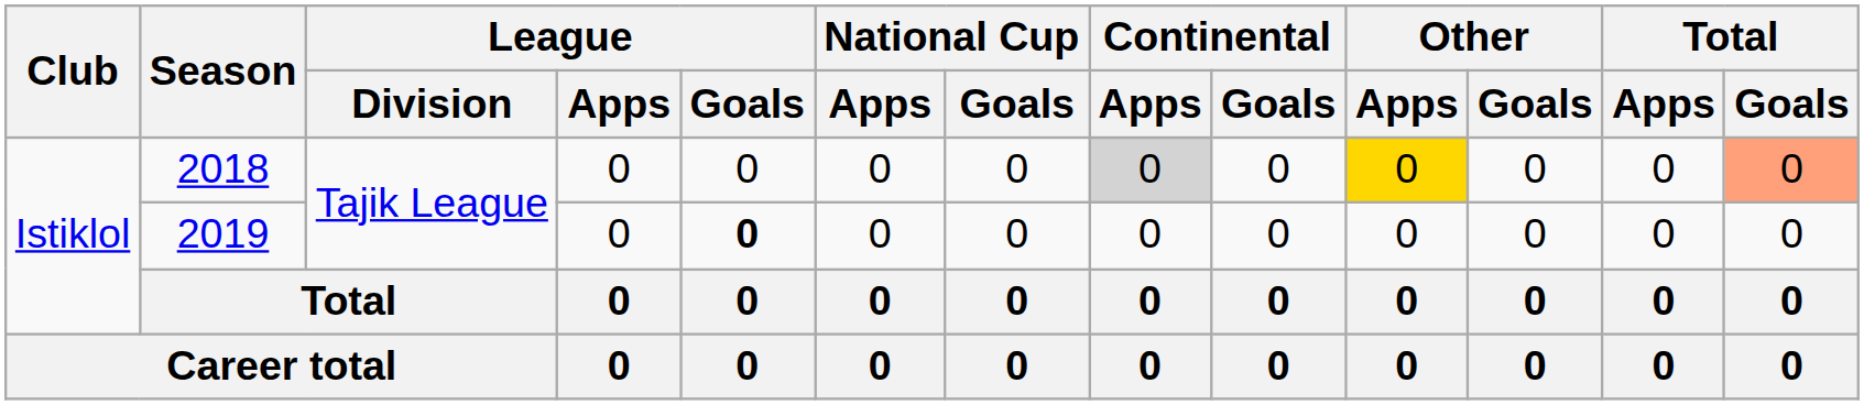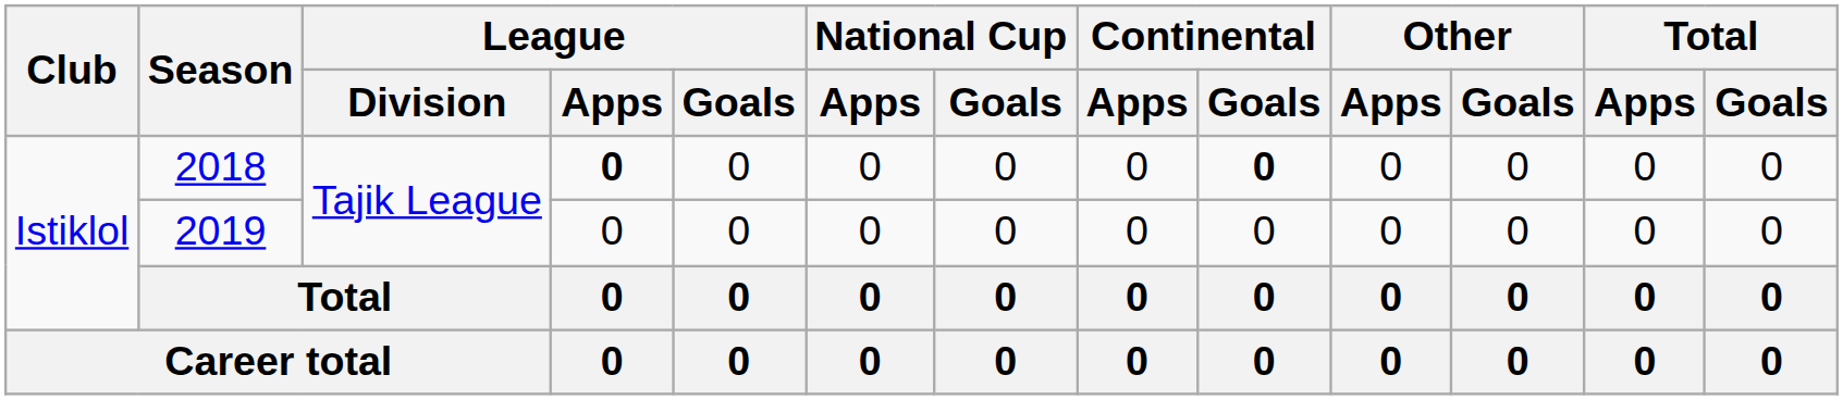2018 | League / Apps: normal -> bold
2018 | Continental / Apps: lightgrey background -> no background
2018 | Continental / Goals: normal -> bold
2018 | Other / Apps: gold background -> no background
2018 | Total / Goals: lightsalmon background -> no background
2019 | League / Goals: bold -> normal
